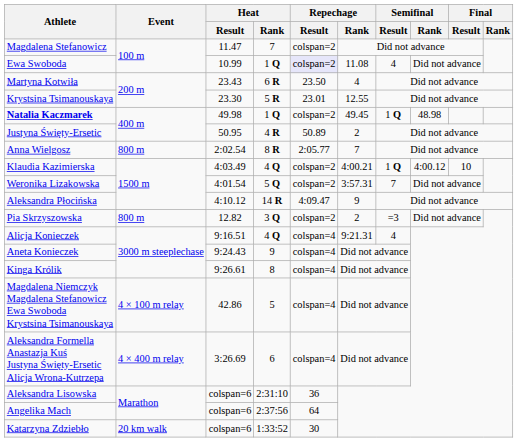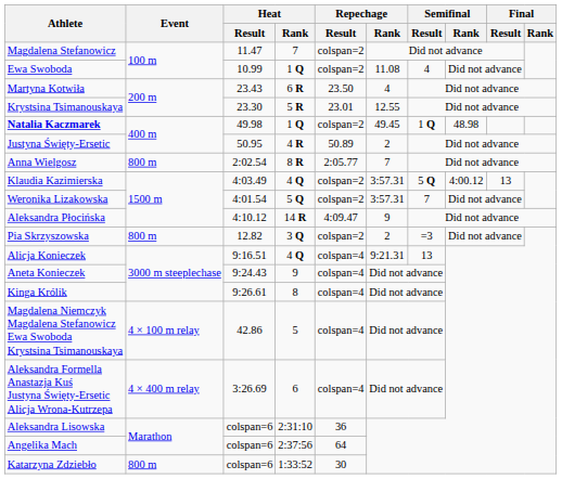Ewa Swoboda | Repechage / Result: lavender background -> no background
Klaudia Kazimierska | Repechage / Rank: 4:00.21 -> 3:57.31
Klaudia Kazimierska | Semifinal / Result: 1 Q -> 5 Q
Klaudia Kazimierska | Final / Result: 10 -> 13
Alicja Konieczek | Semifinal / Result: 4 -> 13
Katarzyna Zdziebło | Event: 20 km walk -> 800 m
